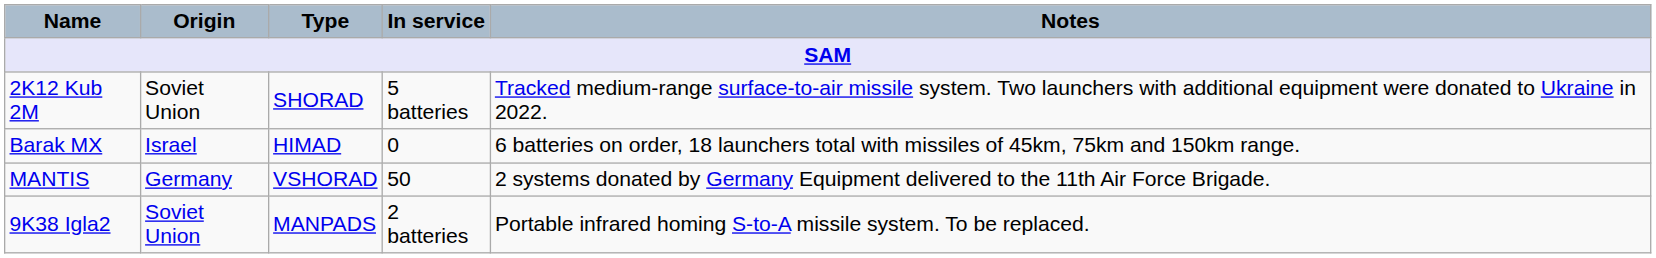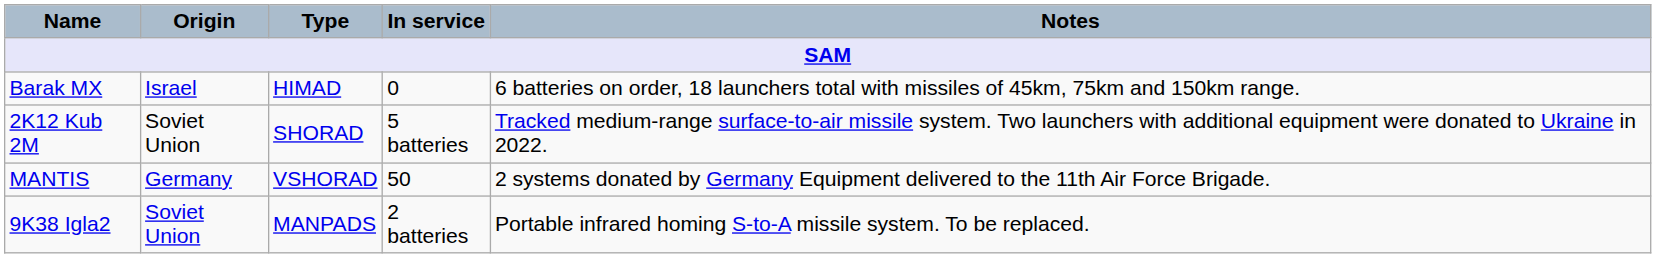rows swapped: Barak MX <-> 2K12 Kub 2M
